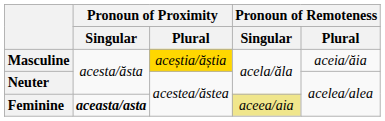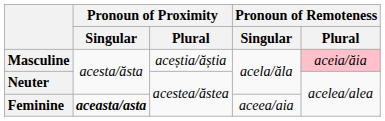Masculine | Pronoun of Proximity / Plural: gold background -> no background
Masculine | Pronoun of Remoteness / Plural: no background -> pink background
Feminine | Pronoun of Remoteness / Singular: khaki background -> no background
